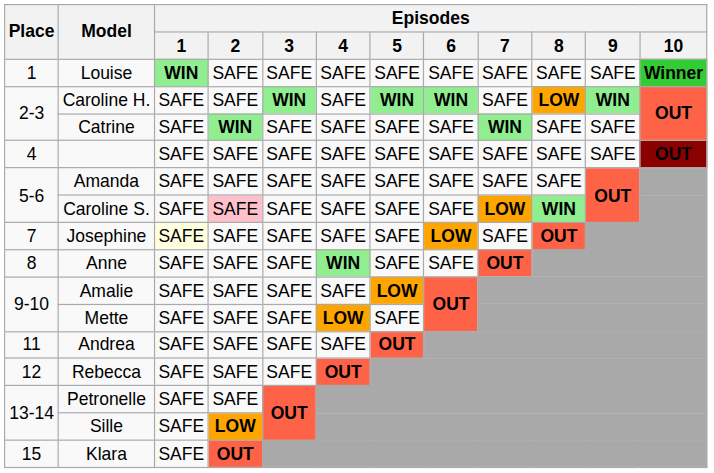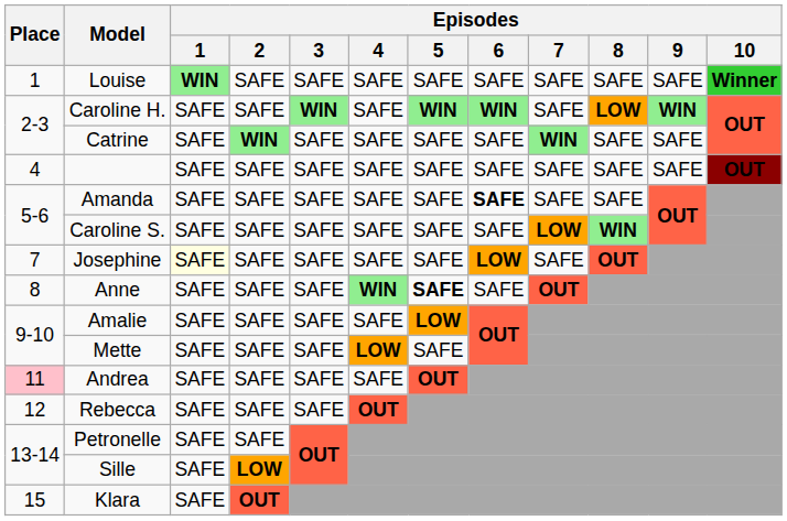Amanda | Episodes / 6: normal -> bold
Caroline S. | Episodes / 2: pink background -> no background
Anne | Episodes / 5: normal -> bold
Andrea | Place: no background -> pink background
